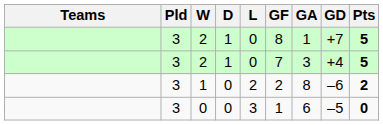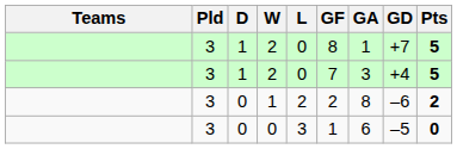columns swapped: W <-> D
